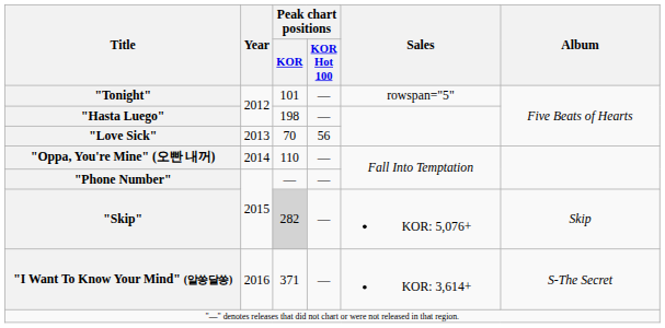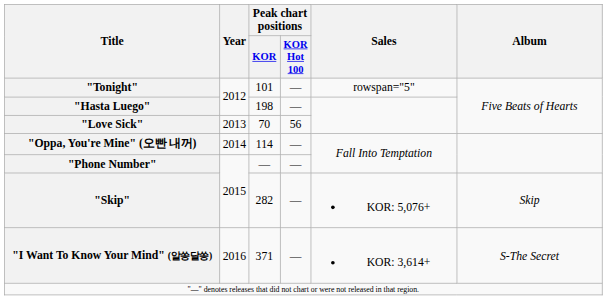"Oppa, You're Mine" (오빤 내꺼) | Peak chart positions / KOR: 110 -> 114
"Skip" | Peak chart positions / KOR: lightgrey background -> no background
